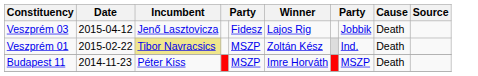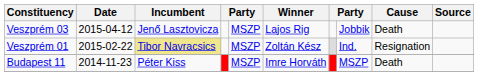Veszprém 03 | column 5: Fidesz -> MSZP
Veszprém 01 | Cause: Death -> Resignation
